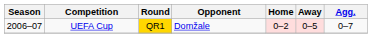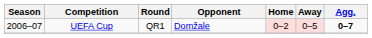UEFA Cup | Round: gold background -> no background
UEFA Cup | Agg.: normal -> bold
